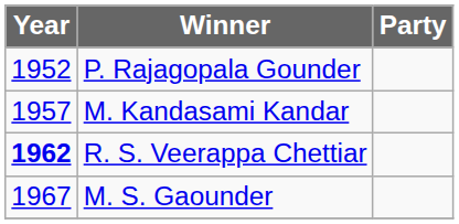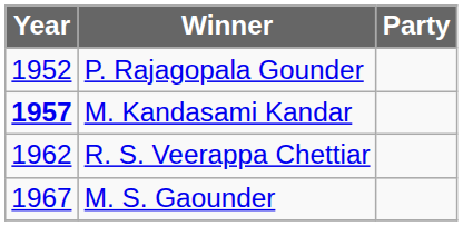M. Kandasami Kandar | Year: normal -> bold
R. S. Veerappa Chettiar | Year: bold -> normal
